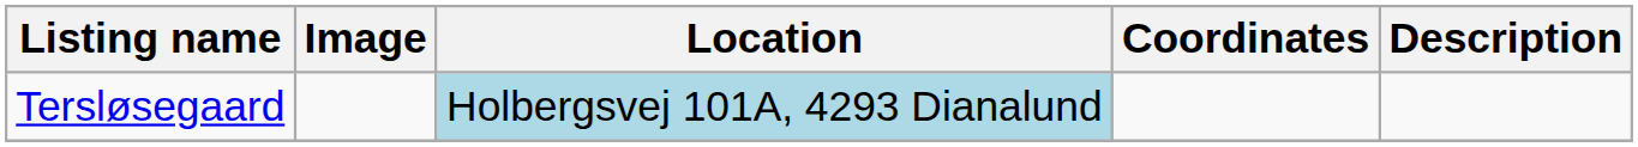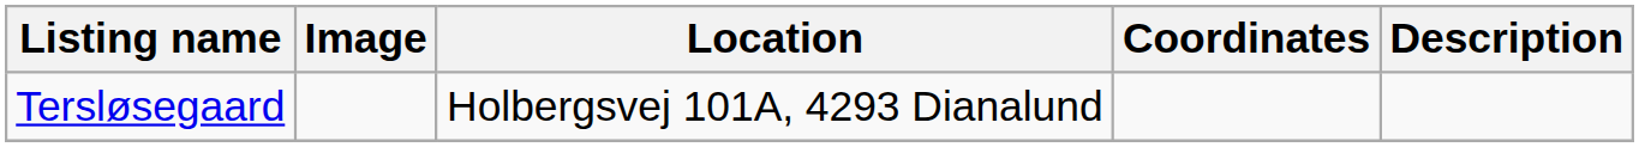Tersløsegaard | Location: lightblue background -> no background
